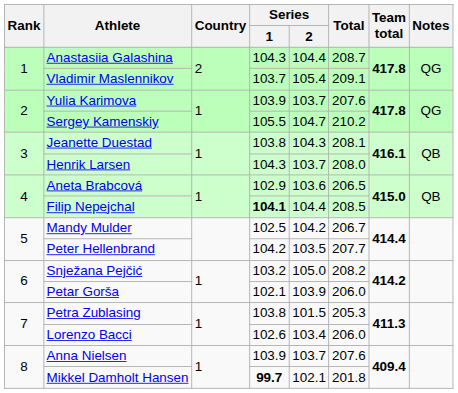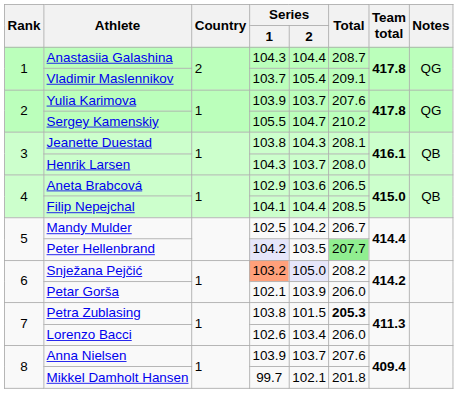Filip Nepejchal | Series / 1: bold -> normal
Peter Hellenbrand | Series / 1: no background -> lavender background
Peter Hellenbrand | Total: no background -> lightgreen background
Snježana Pejčić | Series / 1: no background -> lightsalmon background
Snježana Pejčić | Series / 2: no background -> lavender background
Petra Zublasing | Total: normal -> bold
Mikkel Damholt Hansen | Series / 1: bold -> normal
